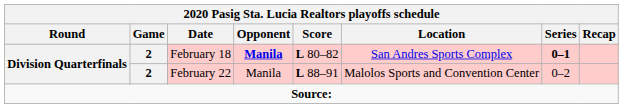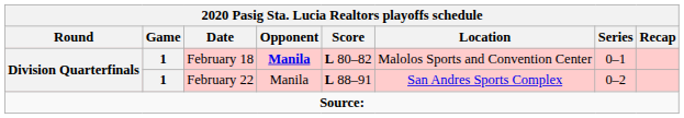February 18 | Game: 2 -> 1
February 18 | Location: San Andres Sports Complex -> Malolos Sports and Convention Center
February 18 | Series: bold -> normal
February 22 | Game: 2 -> 1
February 22 | Location: Malolos Sports and Convention Center -> San Andres Sports Complex
